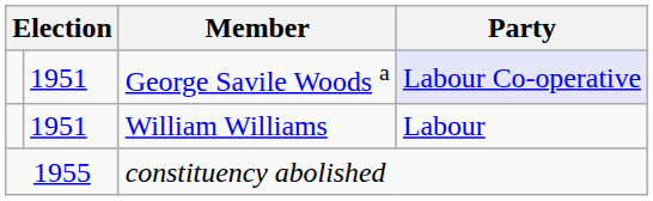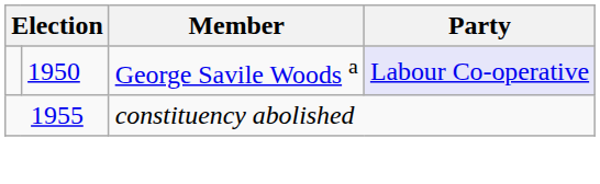George Savile Woods a | column 2: 1951 -> 1950
- row: 1951 | William Williams | Labour
